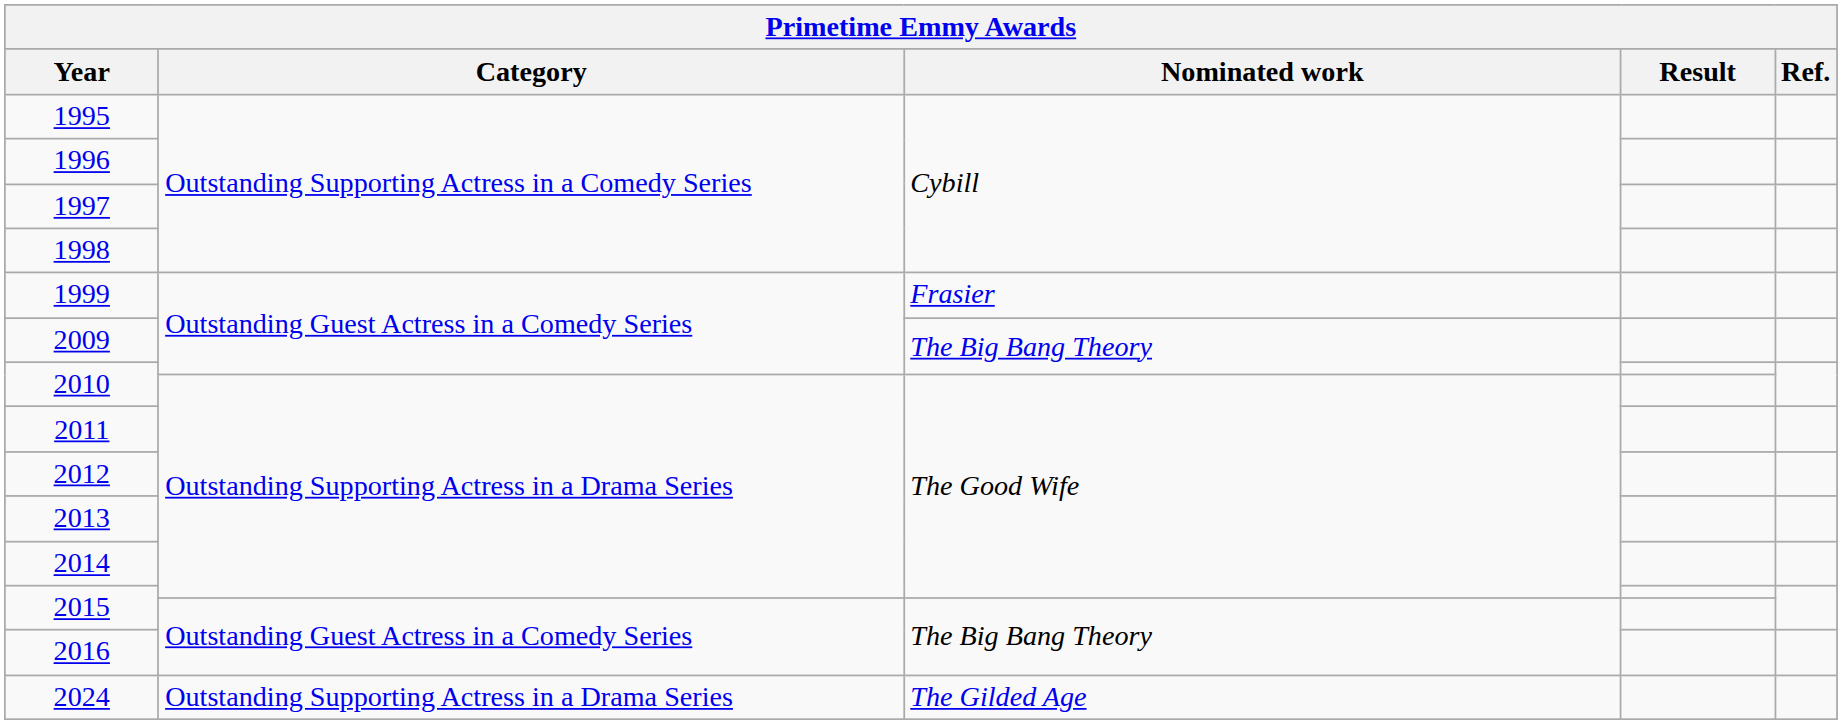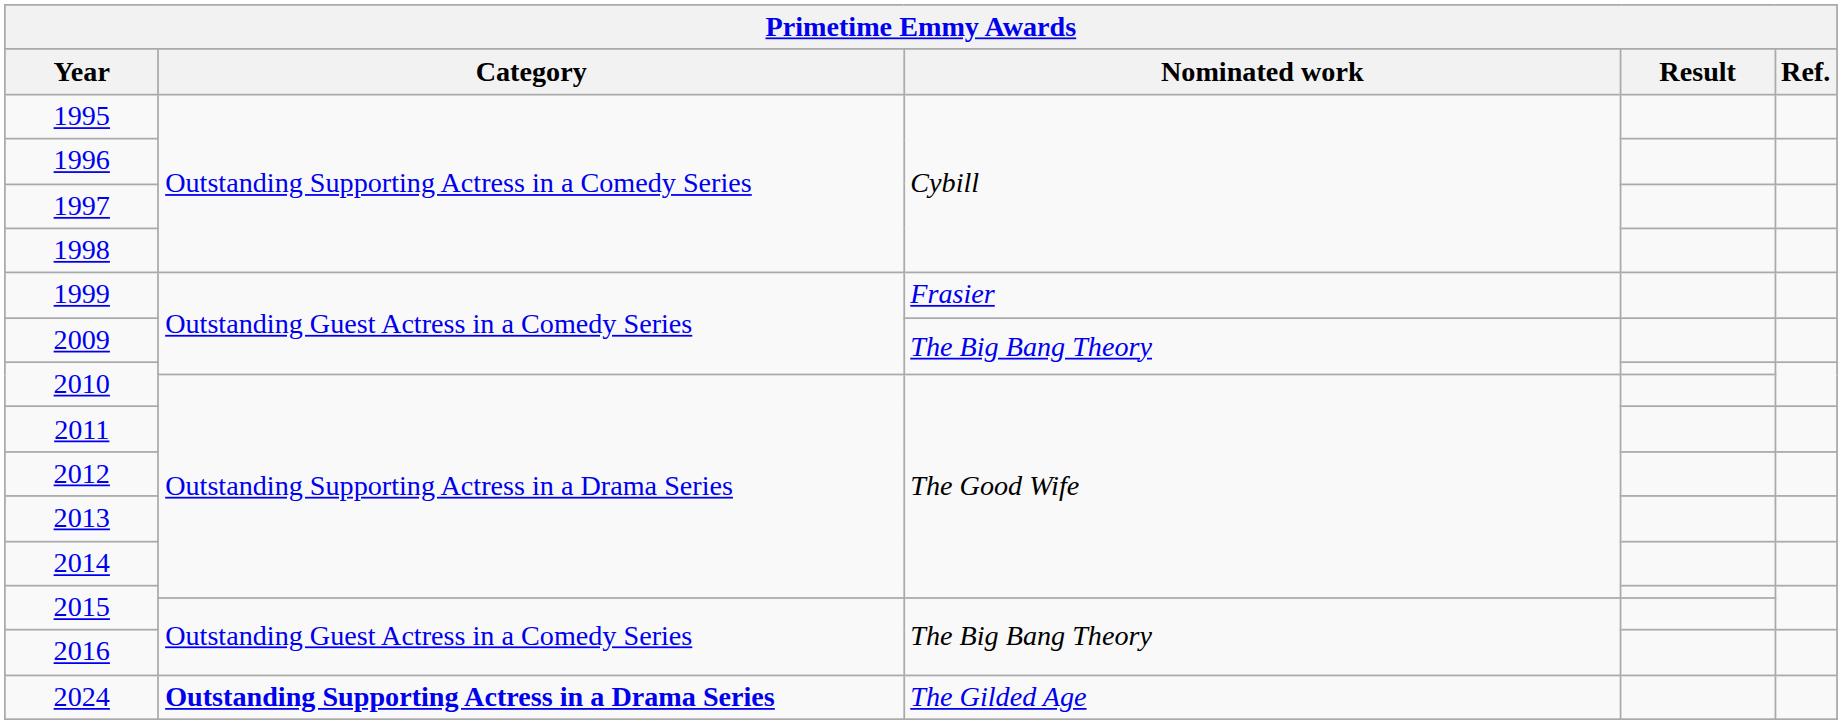2024 | Category: normal -> bold
